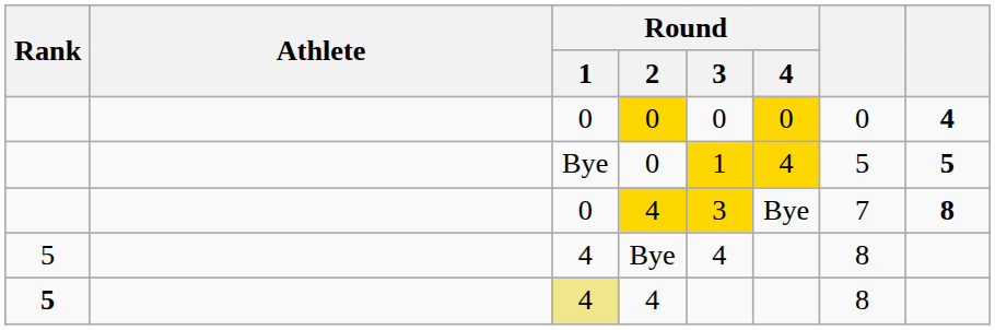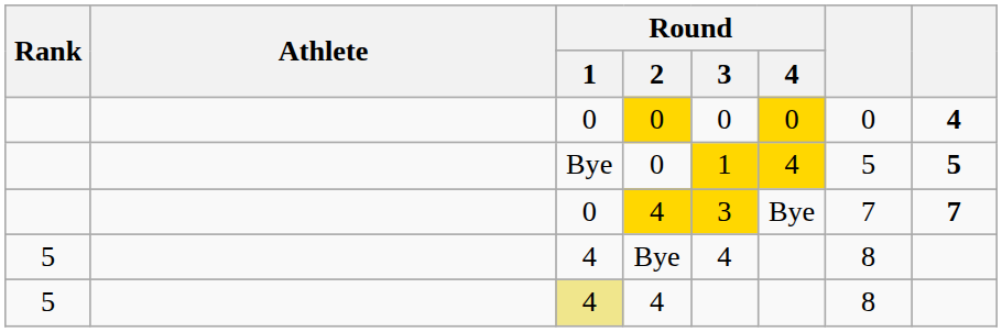row 5 | column 8: 8 -> 7
row 7 | Rank: bold -> normal
